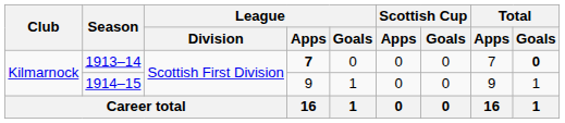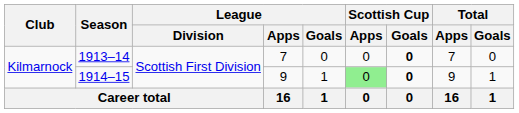1913–14 | League / Apps: bold -> normal
1913–14 | Scottish Cup / Goals: normal -> bold
1913–14 | Total / Goals: bold -> normal
1914–15 | Scottish Cup / Apps: no background -> lightgreen background
1914–15 | Scottish Cup / Goals: normal -> bold
